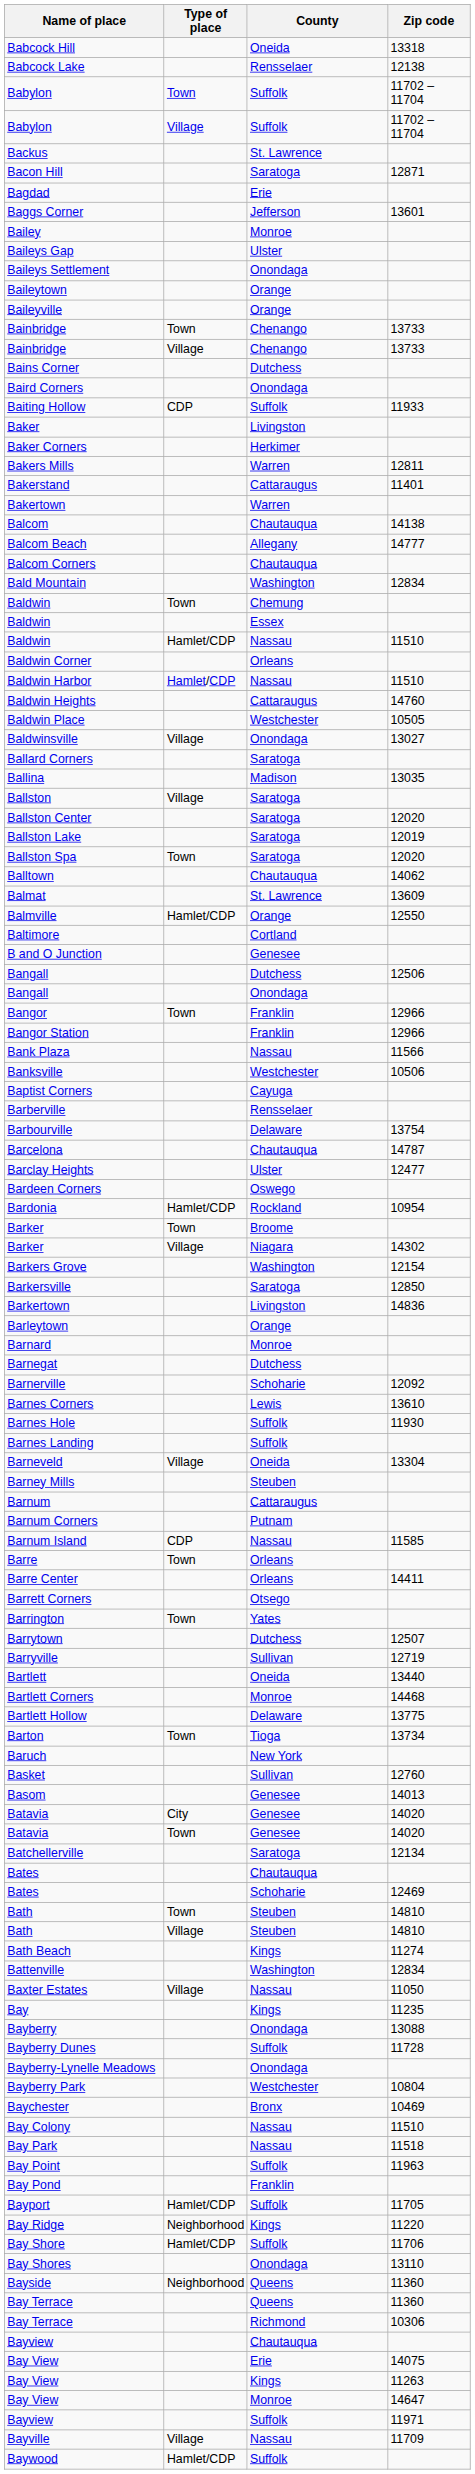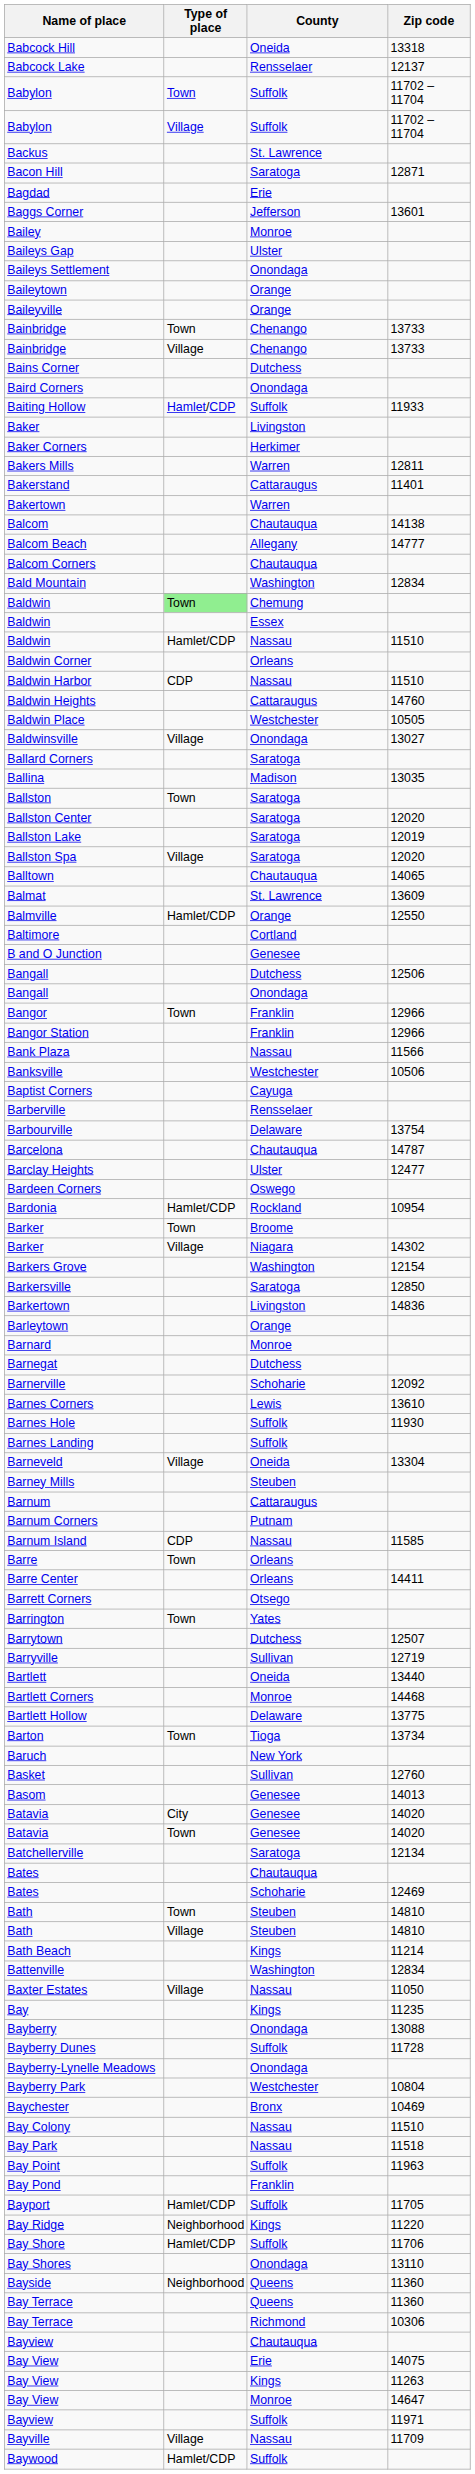Babcock Lake | Zip code: 12138 -> 12137
Baiting Hollow | Type of place: CDP -> Hamlet/CDP
Baldwin / Chemung | Type of place: no background -> lightgreen background
Baldwin Harbor | Type of place: Hamlet/CDP -> CDP
Ballston | Type of place: Village -> Town
Ballston Spa | Type of place: Town -> Village
Balltown | Zip code: 14062 -> 14065
Bath Beach | Zip code: 11274 -> 11214
